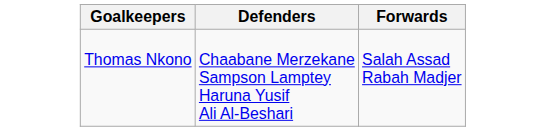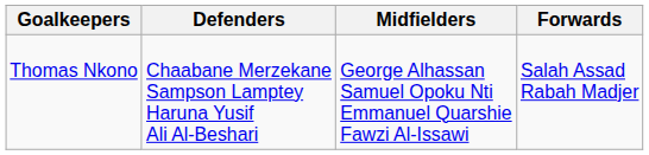+ column: Midfielders | George Alhassan Samuel Opoku Nti Emmanuel Quarshie Fawzi Al-Issawi
